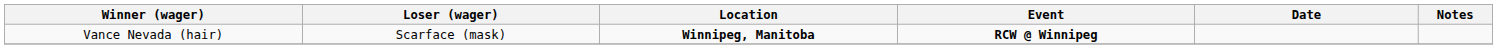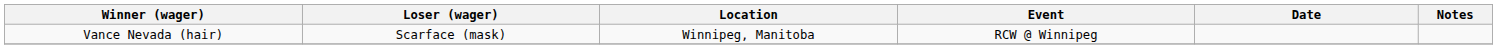Vance Nevada (hair) | Location: bold -> normal
Vance Nevada (hair) | Event: bold -> normal
